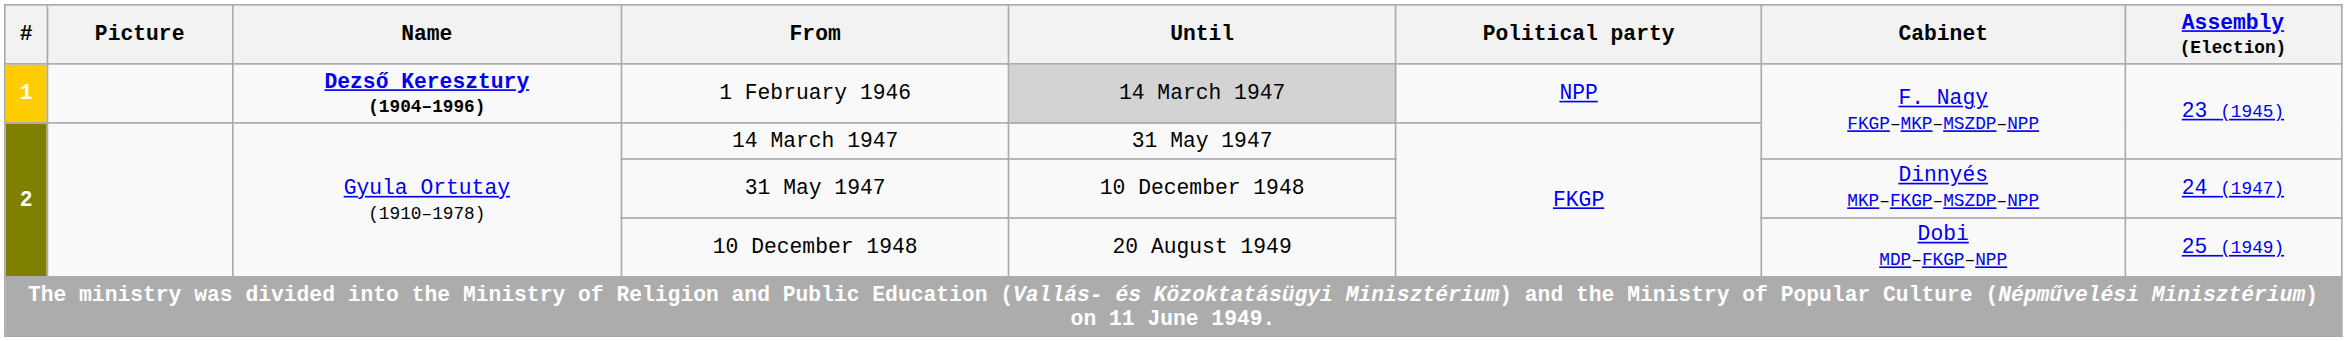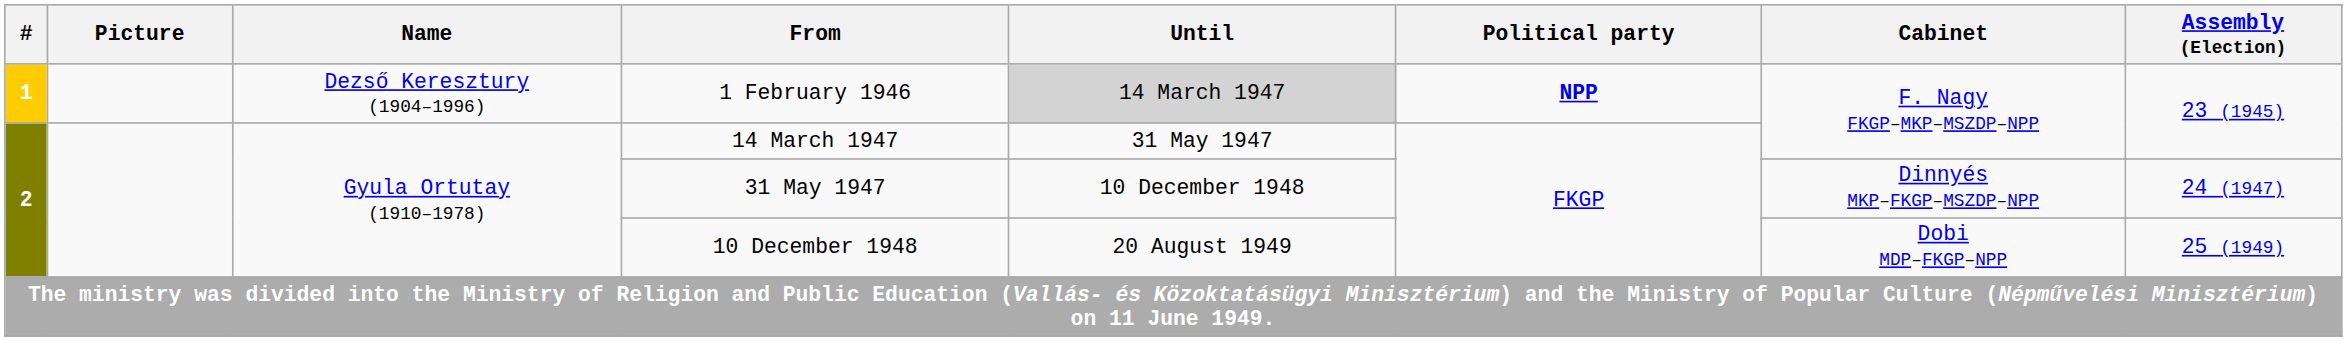1 February 1946 | Name: bold -> normal
1 February 1946 | Political party: normal -> bold
